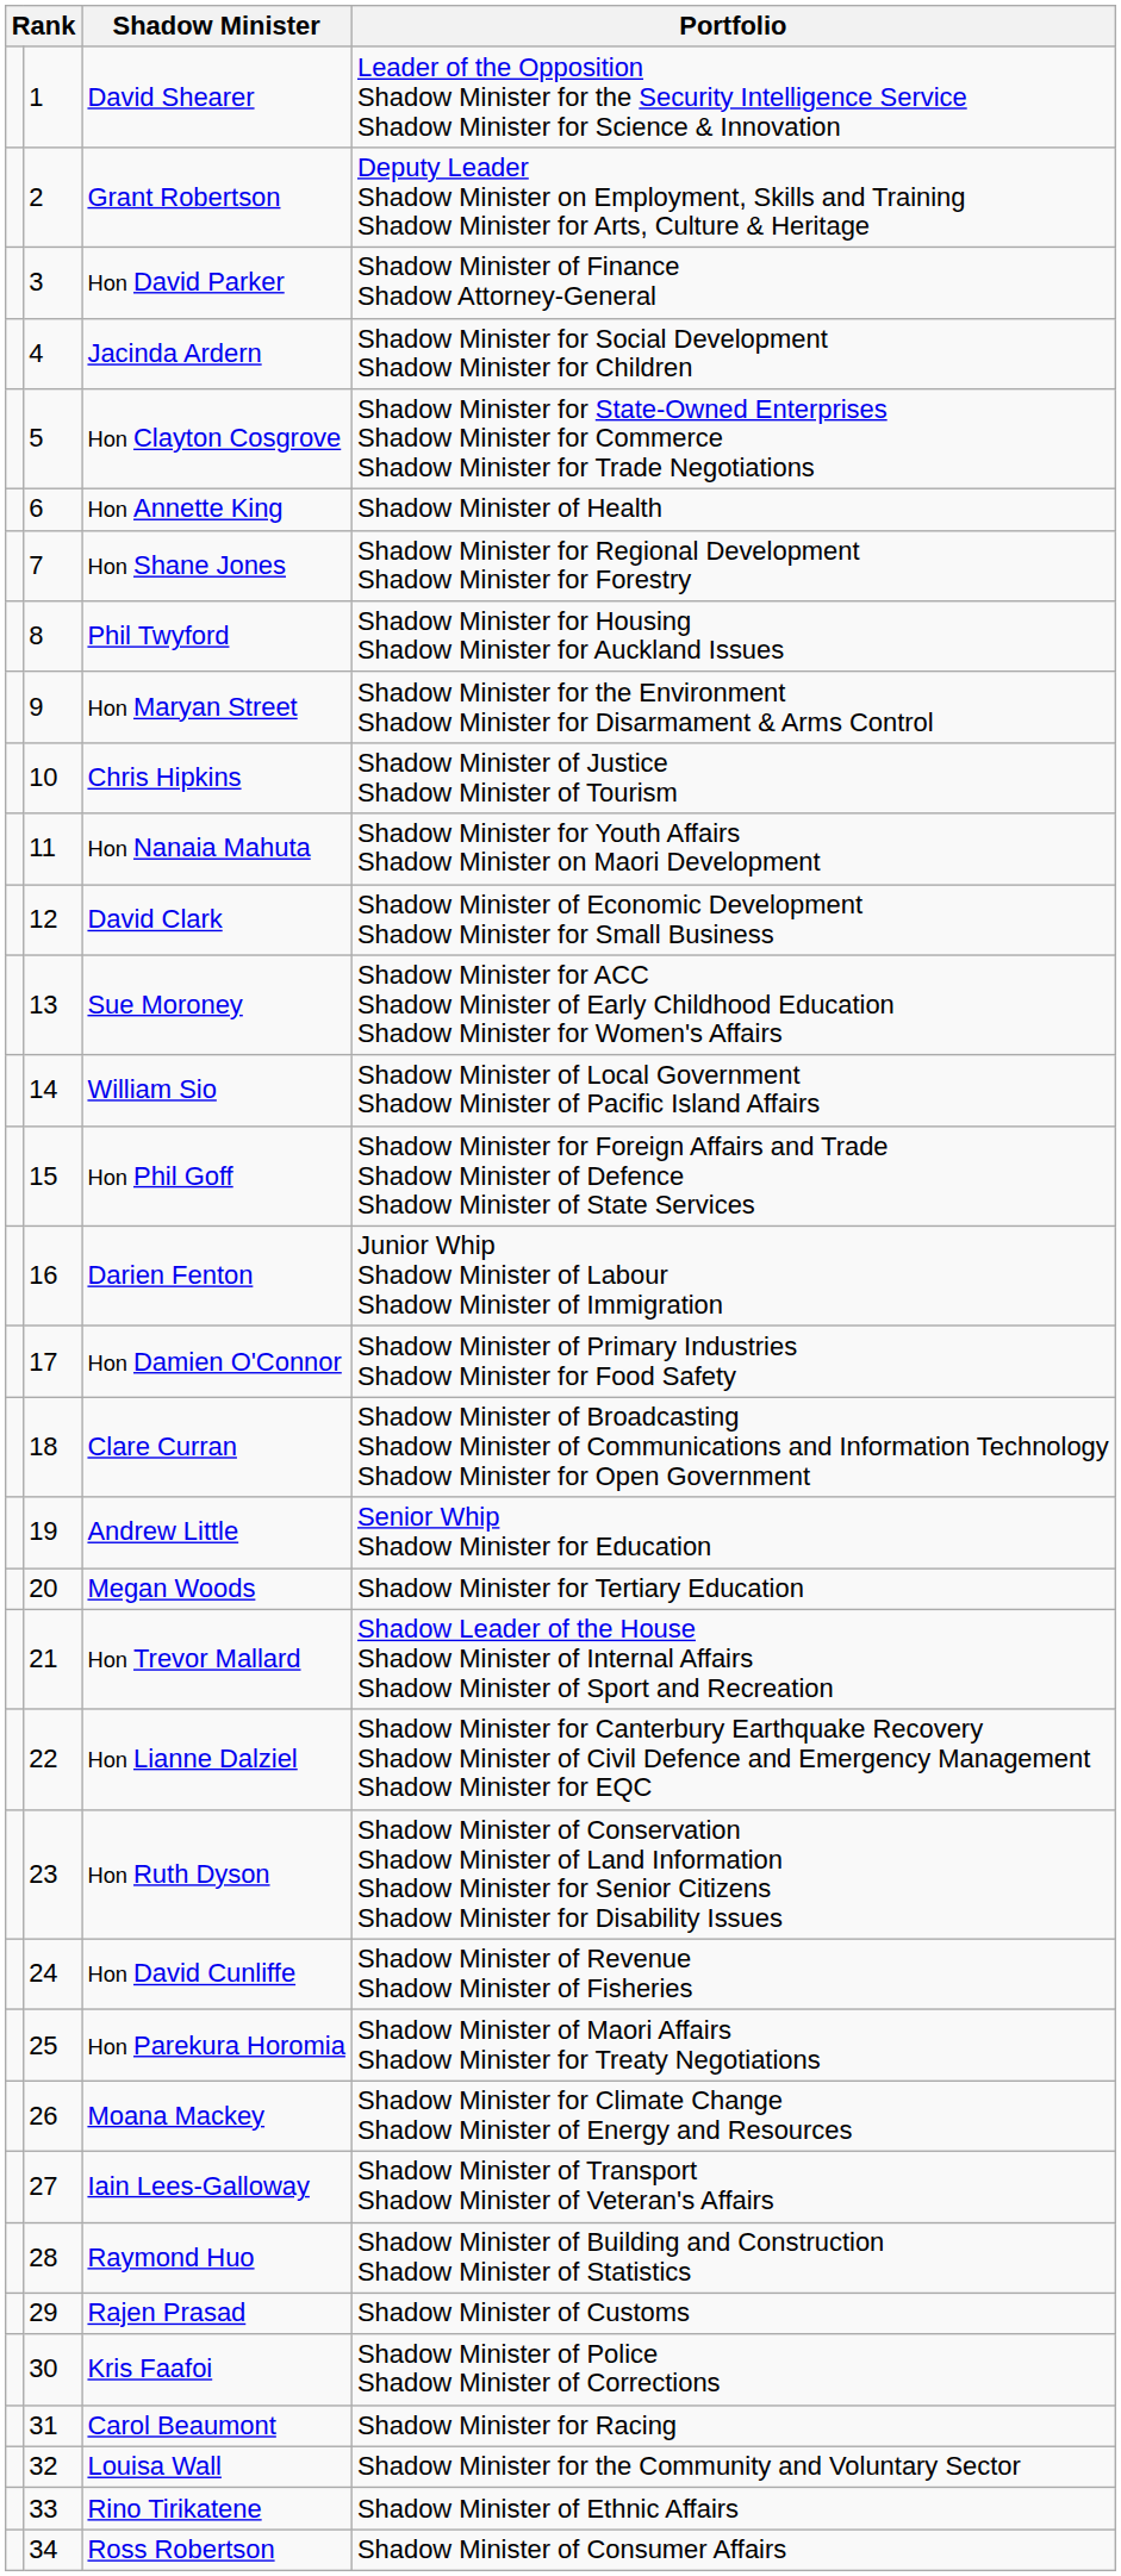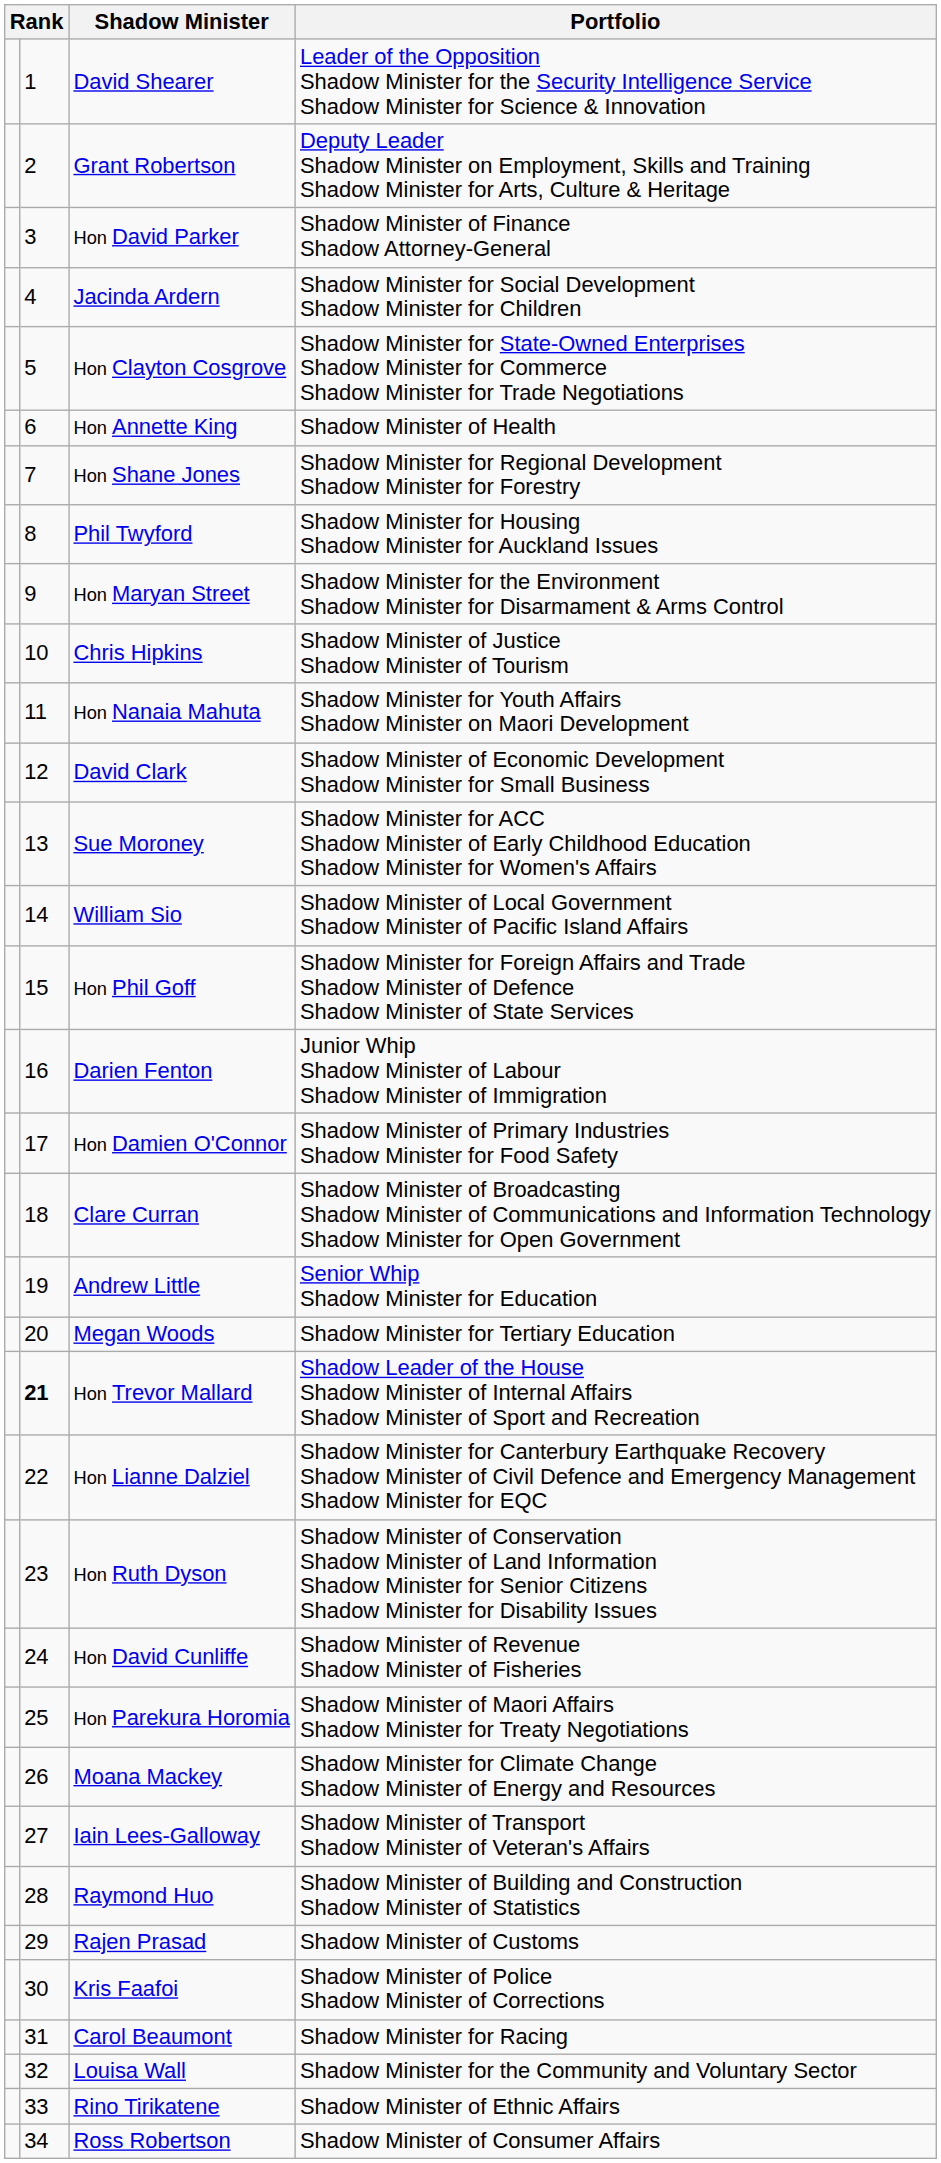Hon Trevor Mallard | column 2: normal -> bold
